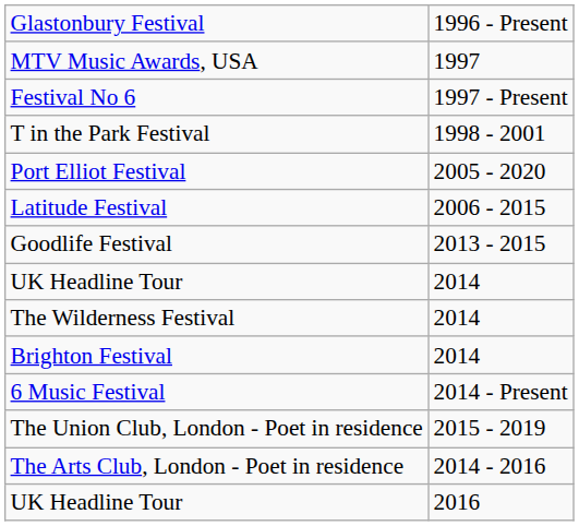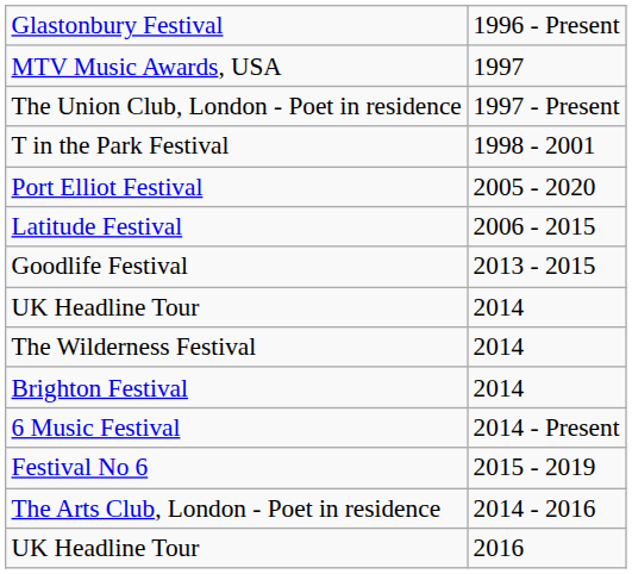row 3 | column 1: Festival No 6 -> The Union Club, London - Poet in residence
row 12 | column 1: The Union Club, London - Poet in residence -> Festival No 6
